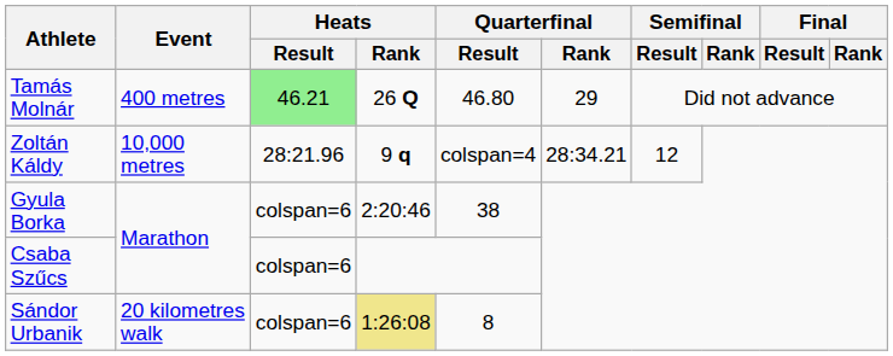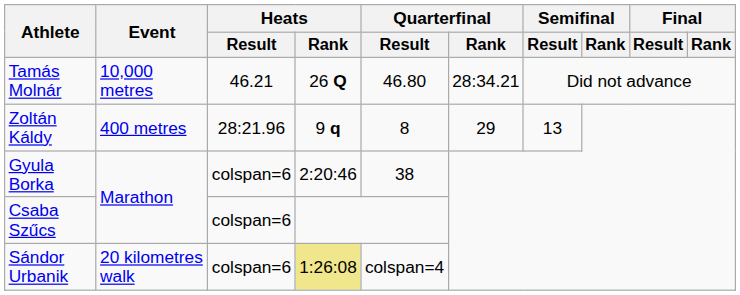Tamás Molnár | Event: 400 metres -> 10,000 metres
Tamás Molnár | Heats / Result: lightgreen background -> no background
Tamás Molnár | Quarterfinal / Rank: 29 -> 28:34.21
Zoltán Káldy | Event: 10,000 metres -> 400 metres
Zoltán Káldy | Quarterfinal / Result: colspan=4 -> 8
Zoltán Káldy | Quarterfinal / Rank: 28:34.21 -> 29
Zoltán Káldy | Semifinal / Result: 12 -> 13
Sándor Urbanik | Quarterfinal / Result: 8 -> colspan=4
